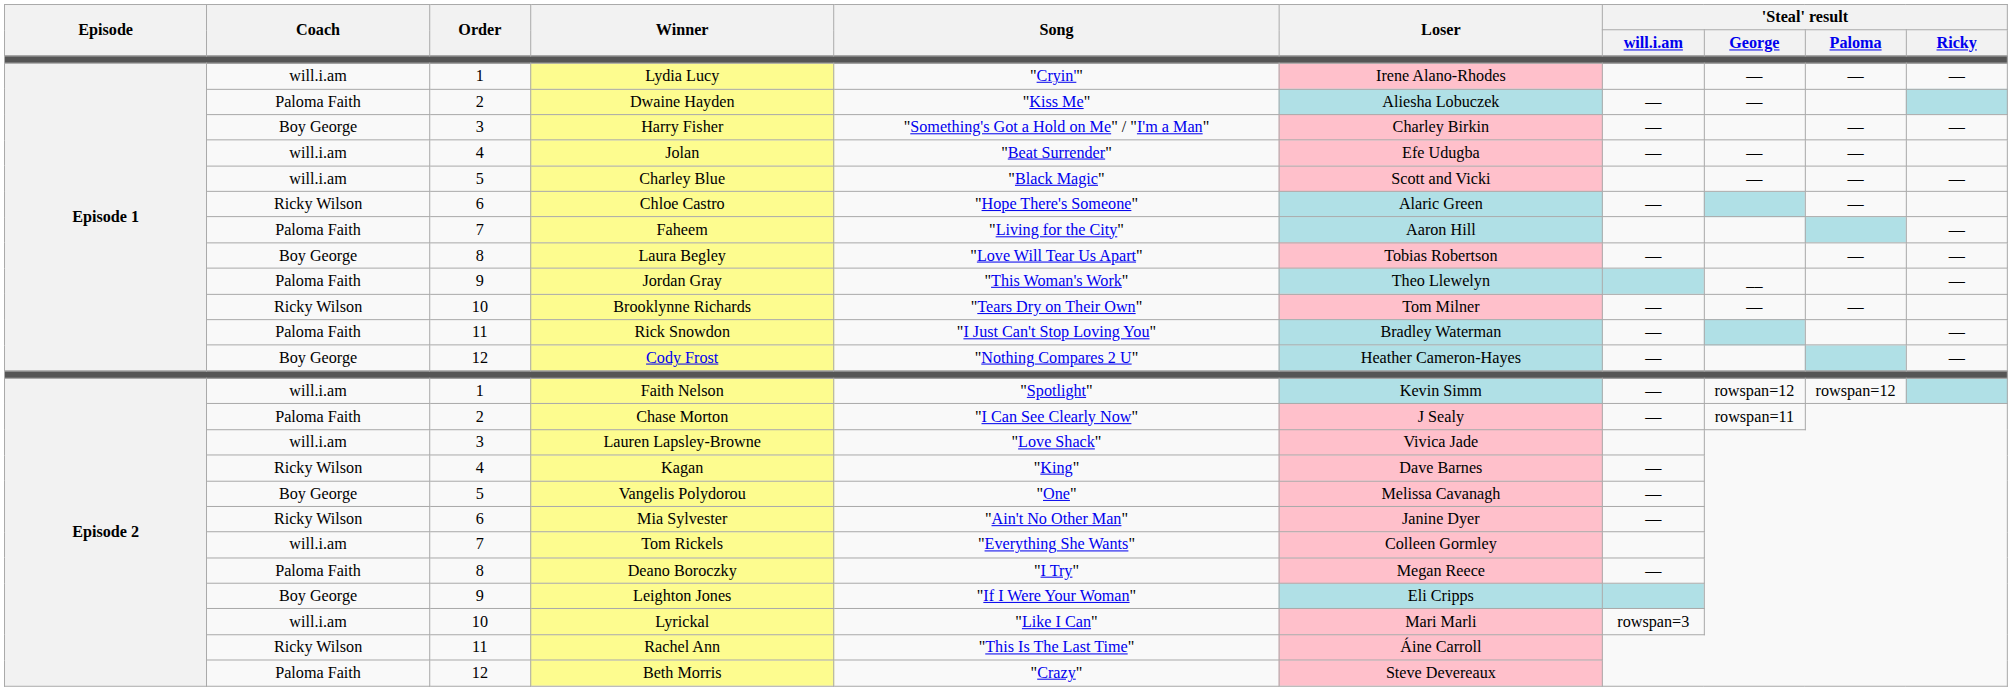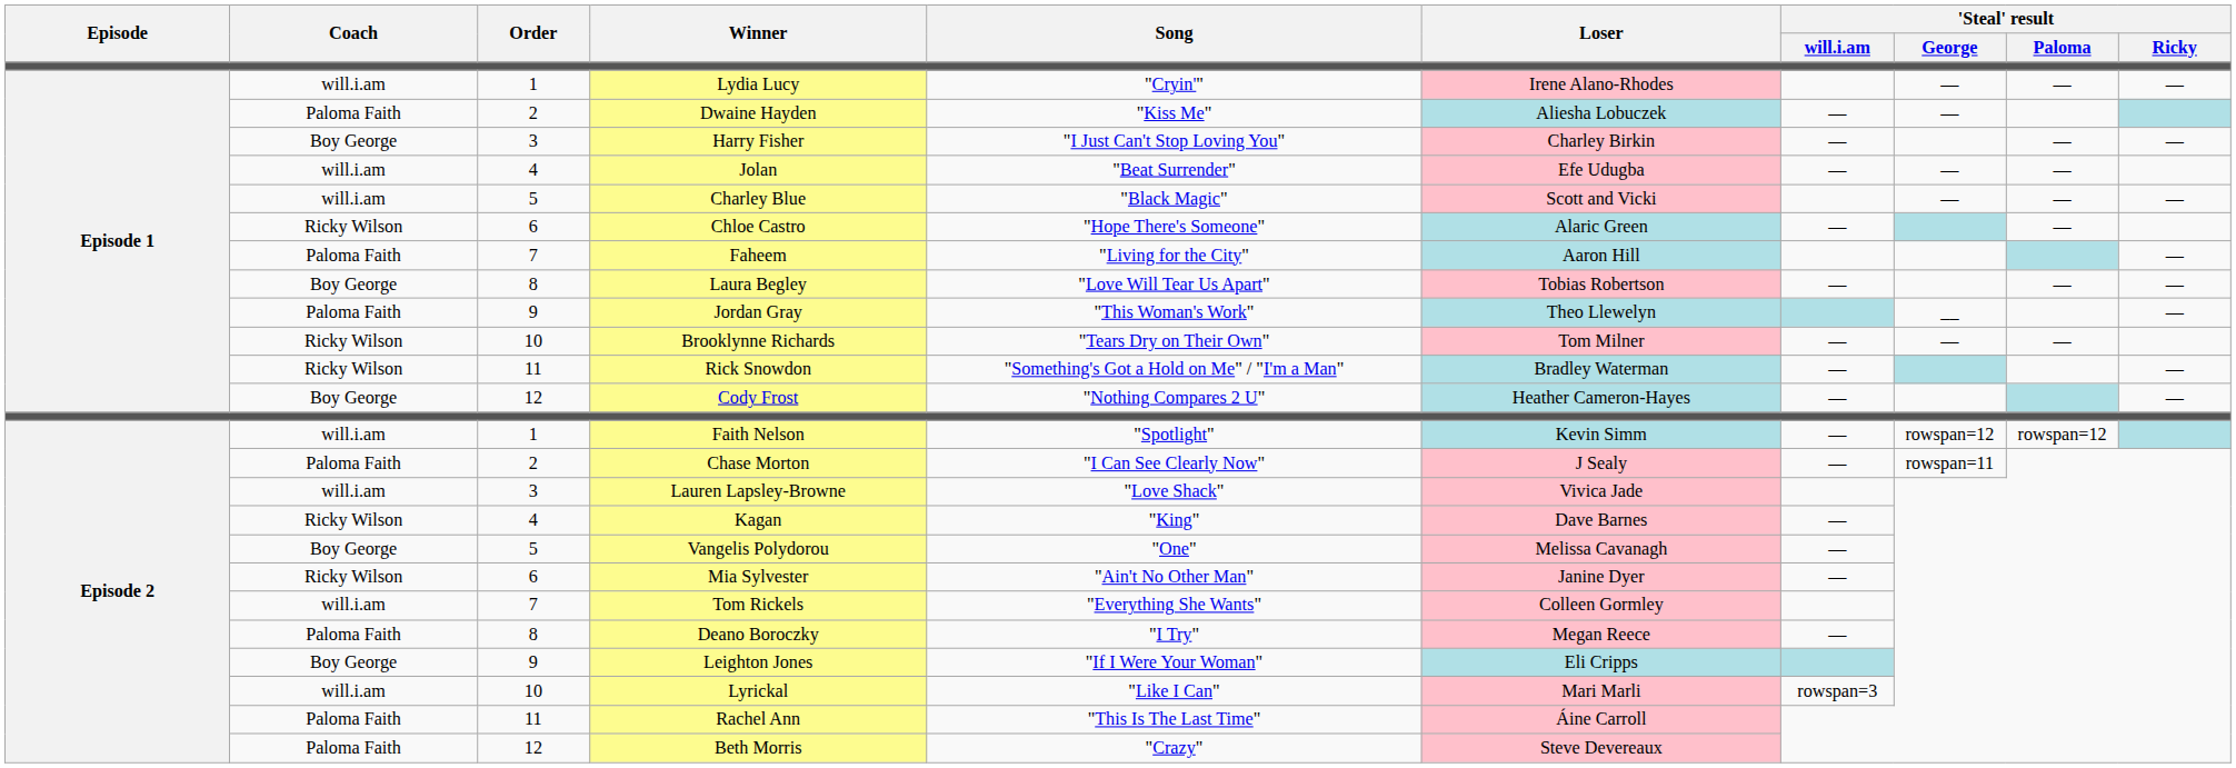Harry Fisher | Song: "Something's Got a Hold on Me" / "I'm a Man" -> "I Just Can't Stop Loving You"
Rick Snowdon | Coach: Paloma Faith -> Ricky Wilson
Rick Snowdon | Song: "I Just Can't Stop Loving You" -> "Something's Got a Hold on Me" / "I'm a Man"
Rachel Ann | Coach: Ricky Wilson -> Paloma Faith
